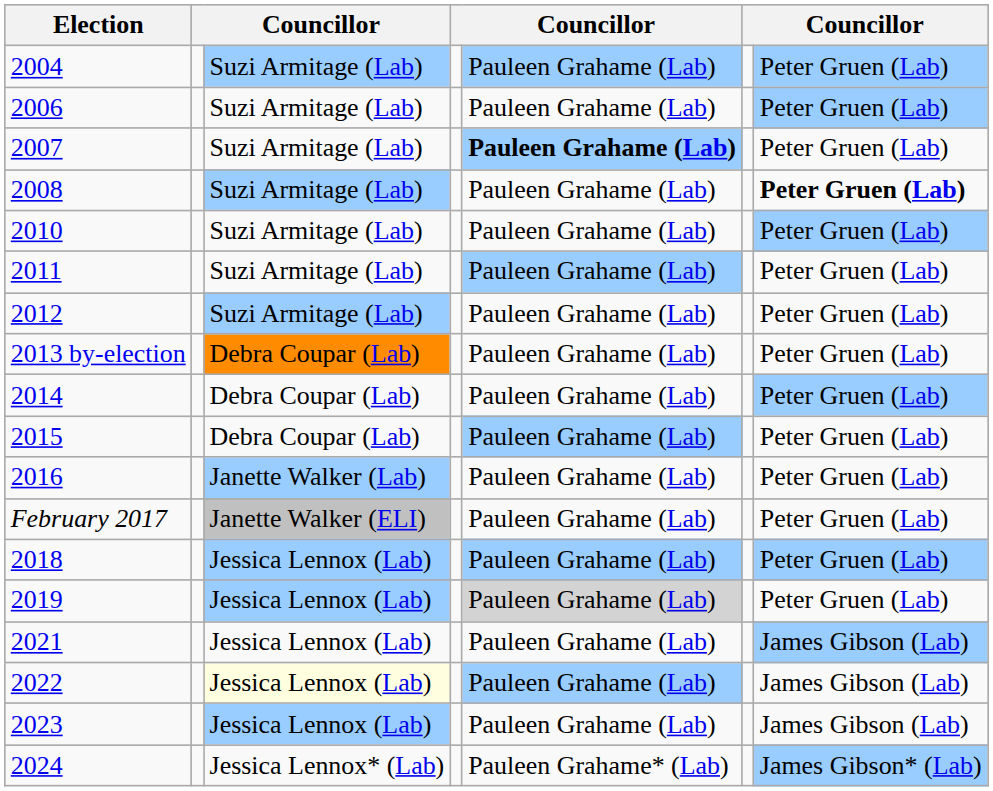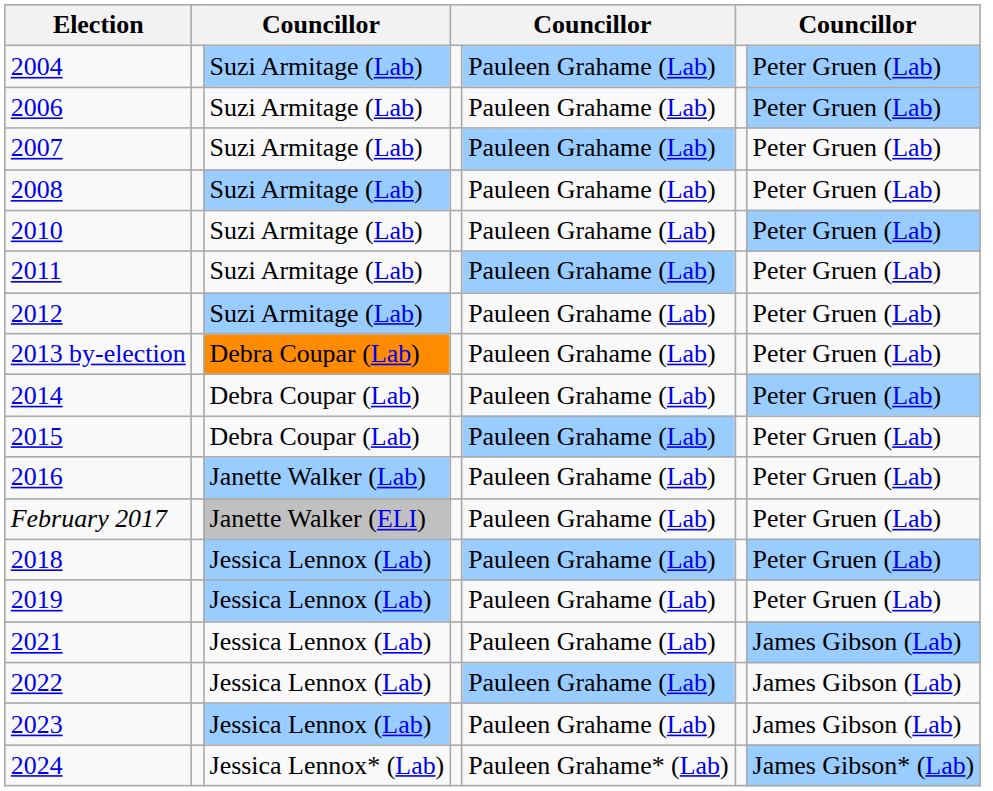2007 | column 5: bold -> normal
2008 | column 7: bold -> normal
2019 | column 5: lightgrey background -> no background
2022 | column 3: lightyellow background -> no background
